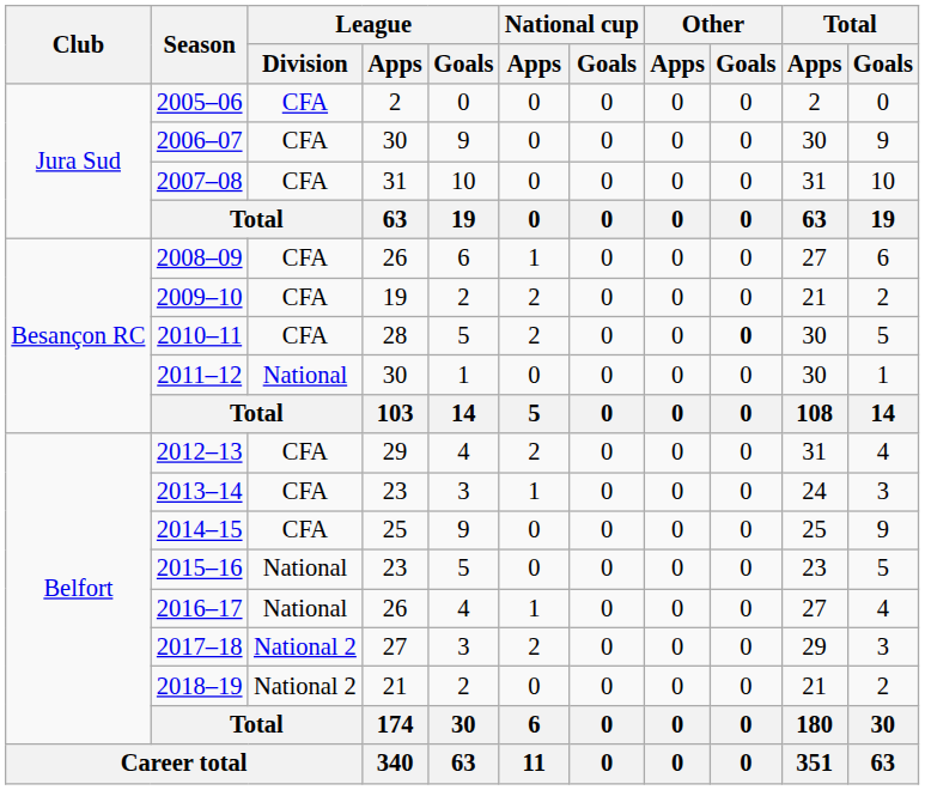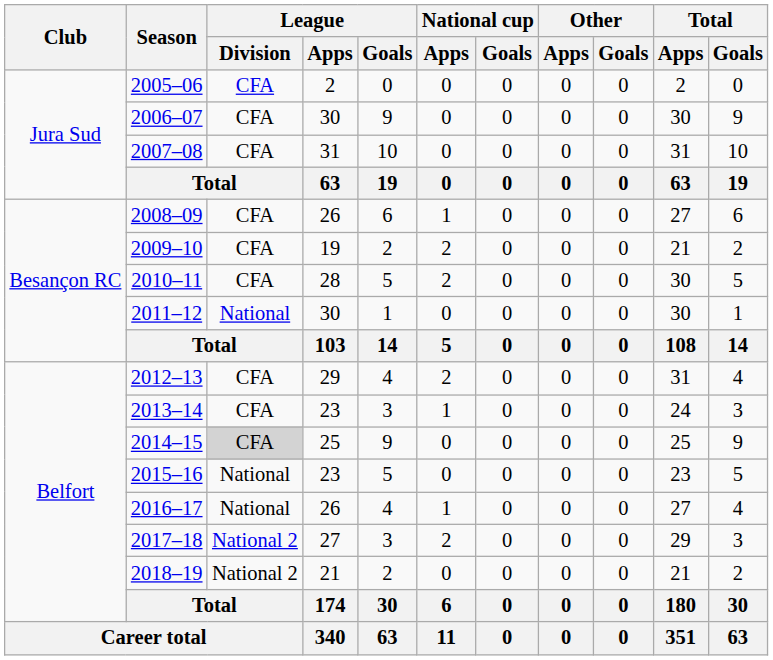2010–11 | Other / Goals: bold -> normal
2014–15 | League / Division: no background -> lightgrey background
